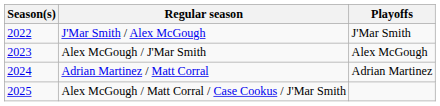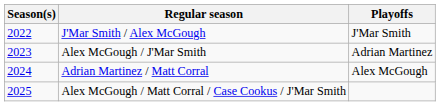Alex McGough / J'Mar Smith | Playoffs: Alex McGough -> Adrian Martinez
Adrian Martinez / Matt Corral | Playoffs: Adrian Martinez -> Alex McGough
